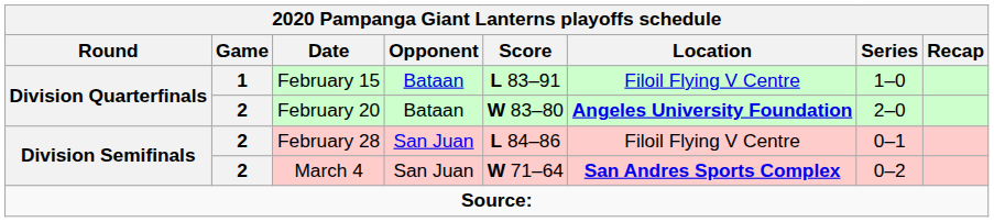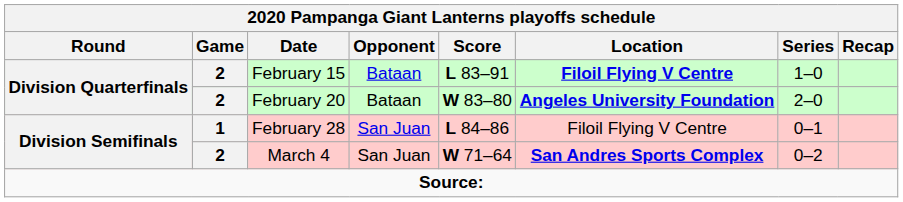February 15 | Game: 1 -> 2
February 15 | Location: normal -> bold
February 28 | Game: 2 -> 1
